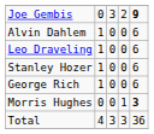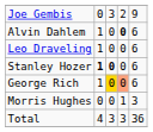Joe Gembis | column 5: bold -> normal
Alvin Dahlem | column 4: normal -> bold
Stanley Hozer | column 2: normal -> bold
Stanley Hozer | column 3: normal -> bold
George Rich | column 3: no background -> gold background
George Rich | column 4: no background -> lightsalmon background
Morris Hughes | column 5: bold -> normal
